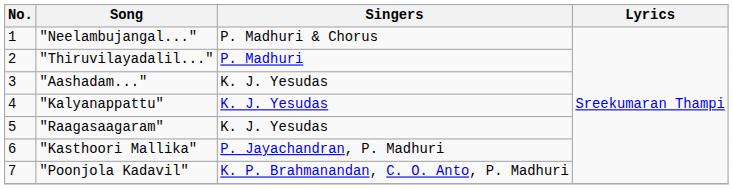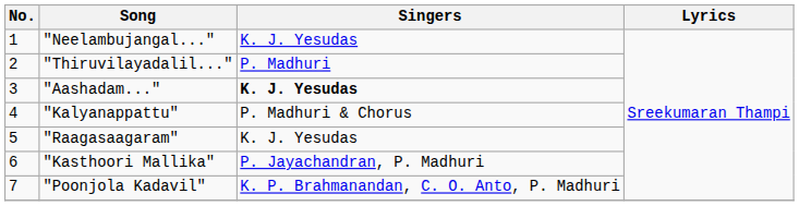"Neelambujangal..." | Singers: P. Madhuri & Chorus -> K. J. Yesudas
"Aashadam..." | Singers: normal -> bold
"Kalyanappattu" | Singers: K. J. Yesudas -> P. Madhuri & Chorus
